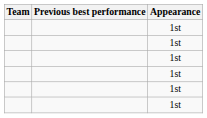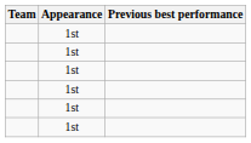columns swapped: Appearance <-> Previous best performance
